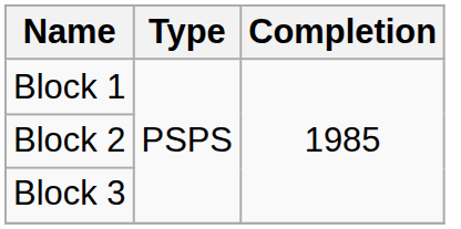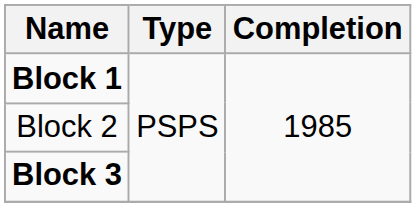Block 1 | Name: normal -> bold
Block 3 | Name: normal -> bold
